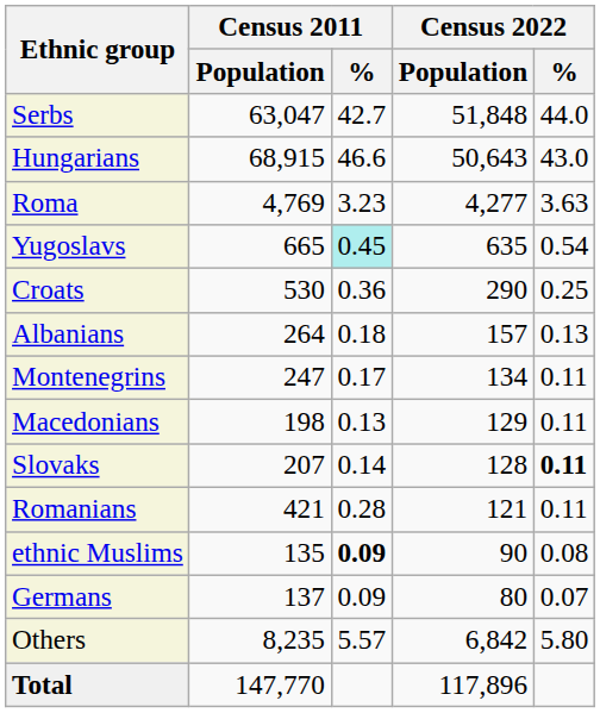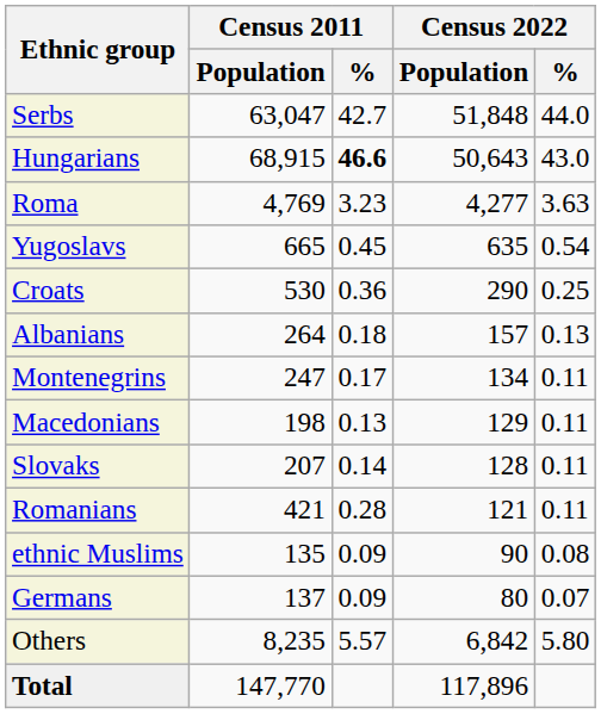Hungarians | Census 2011 / %: normal -> bold
Yugoslavs | Census 2011 / %: paleturquoise background -> no background
Slovaks | Census 2022 / %: bold -> normal
ethnic Muslims | Census 2011 / %: bold -> normal
